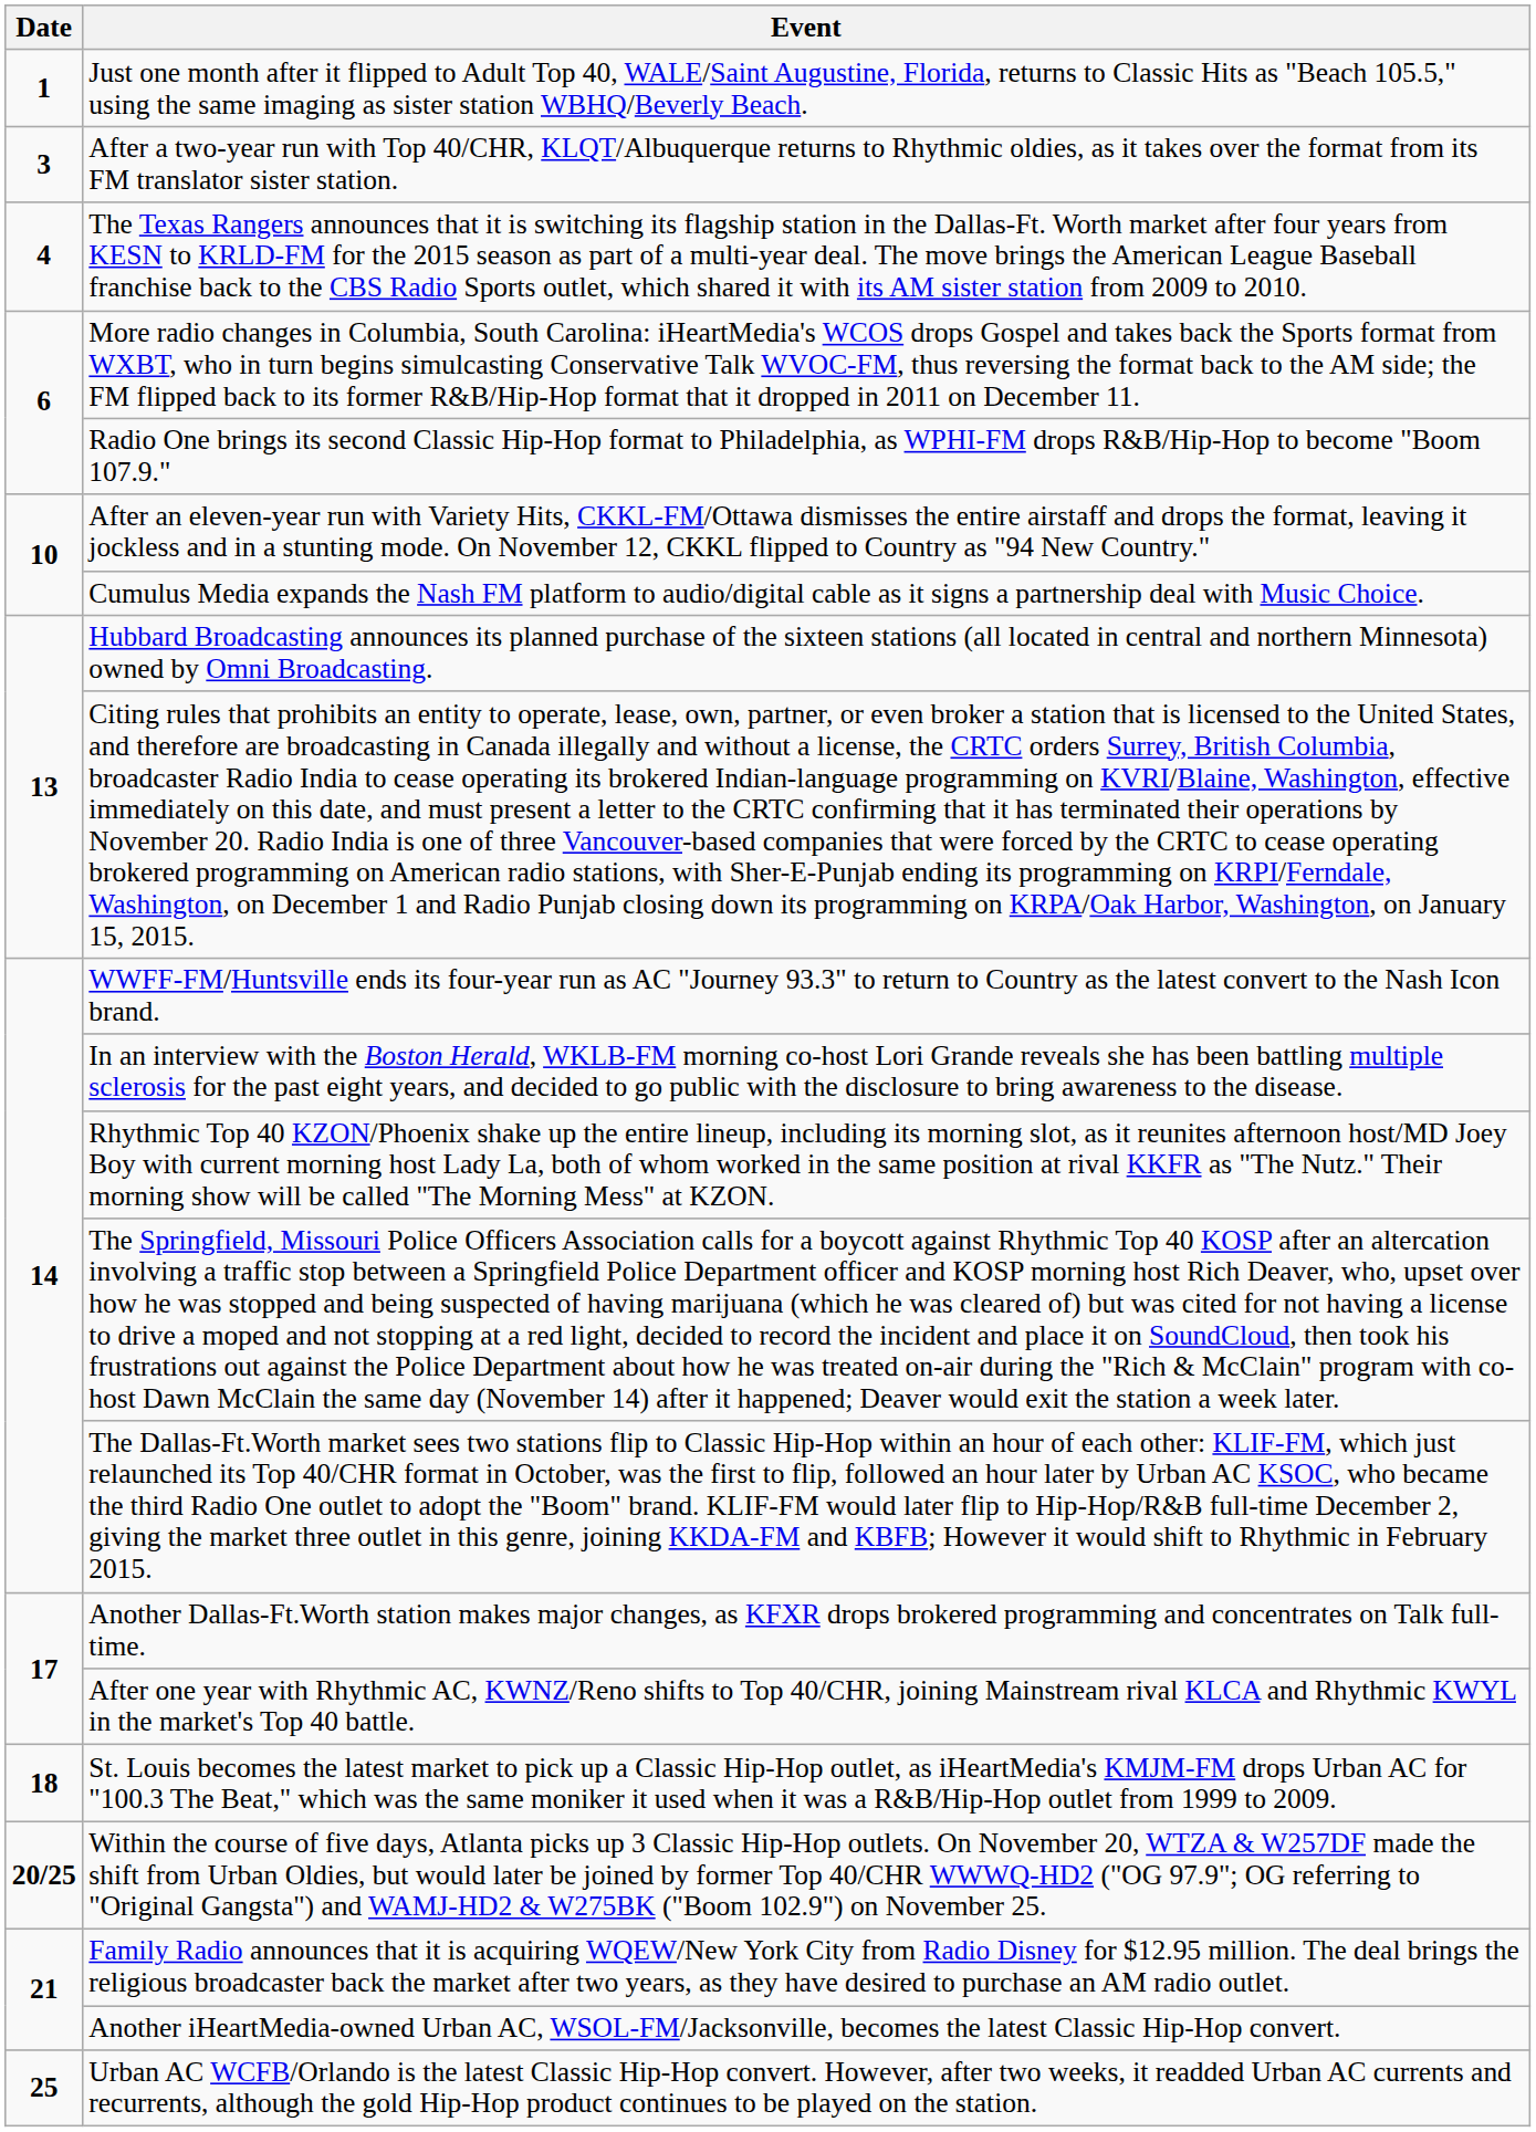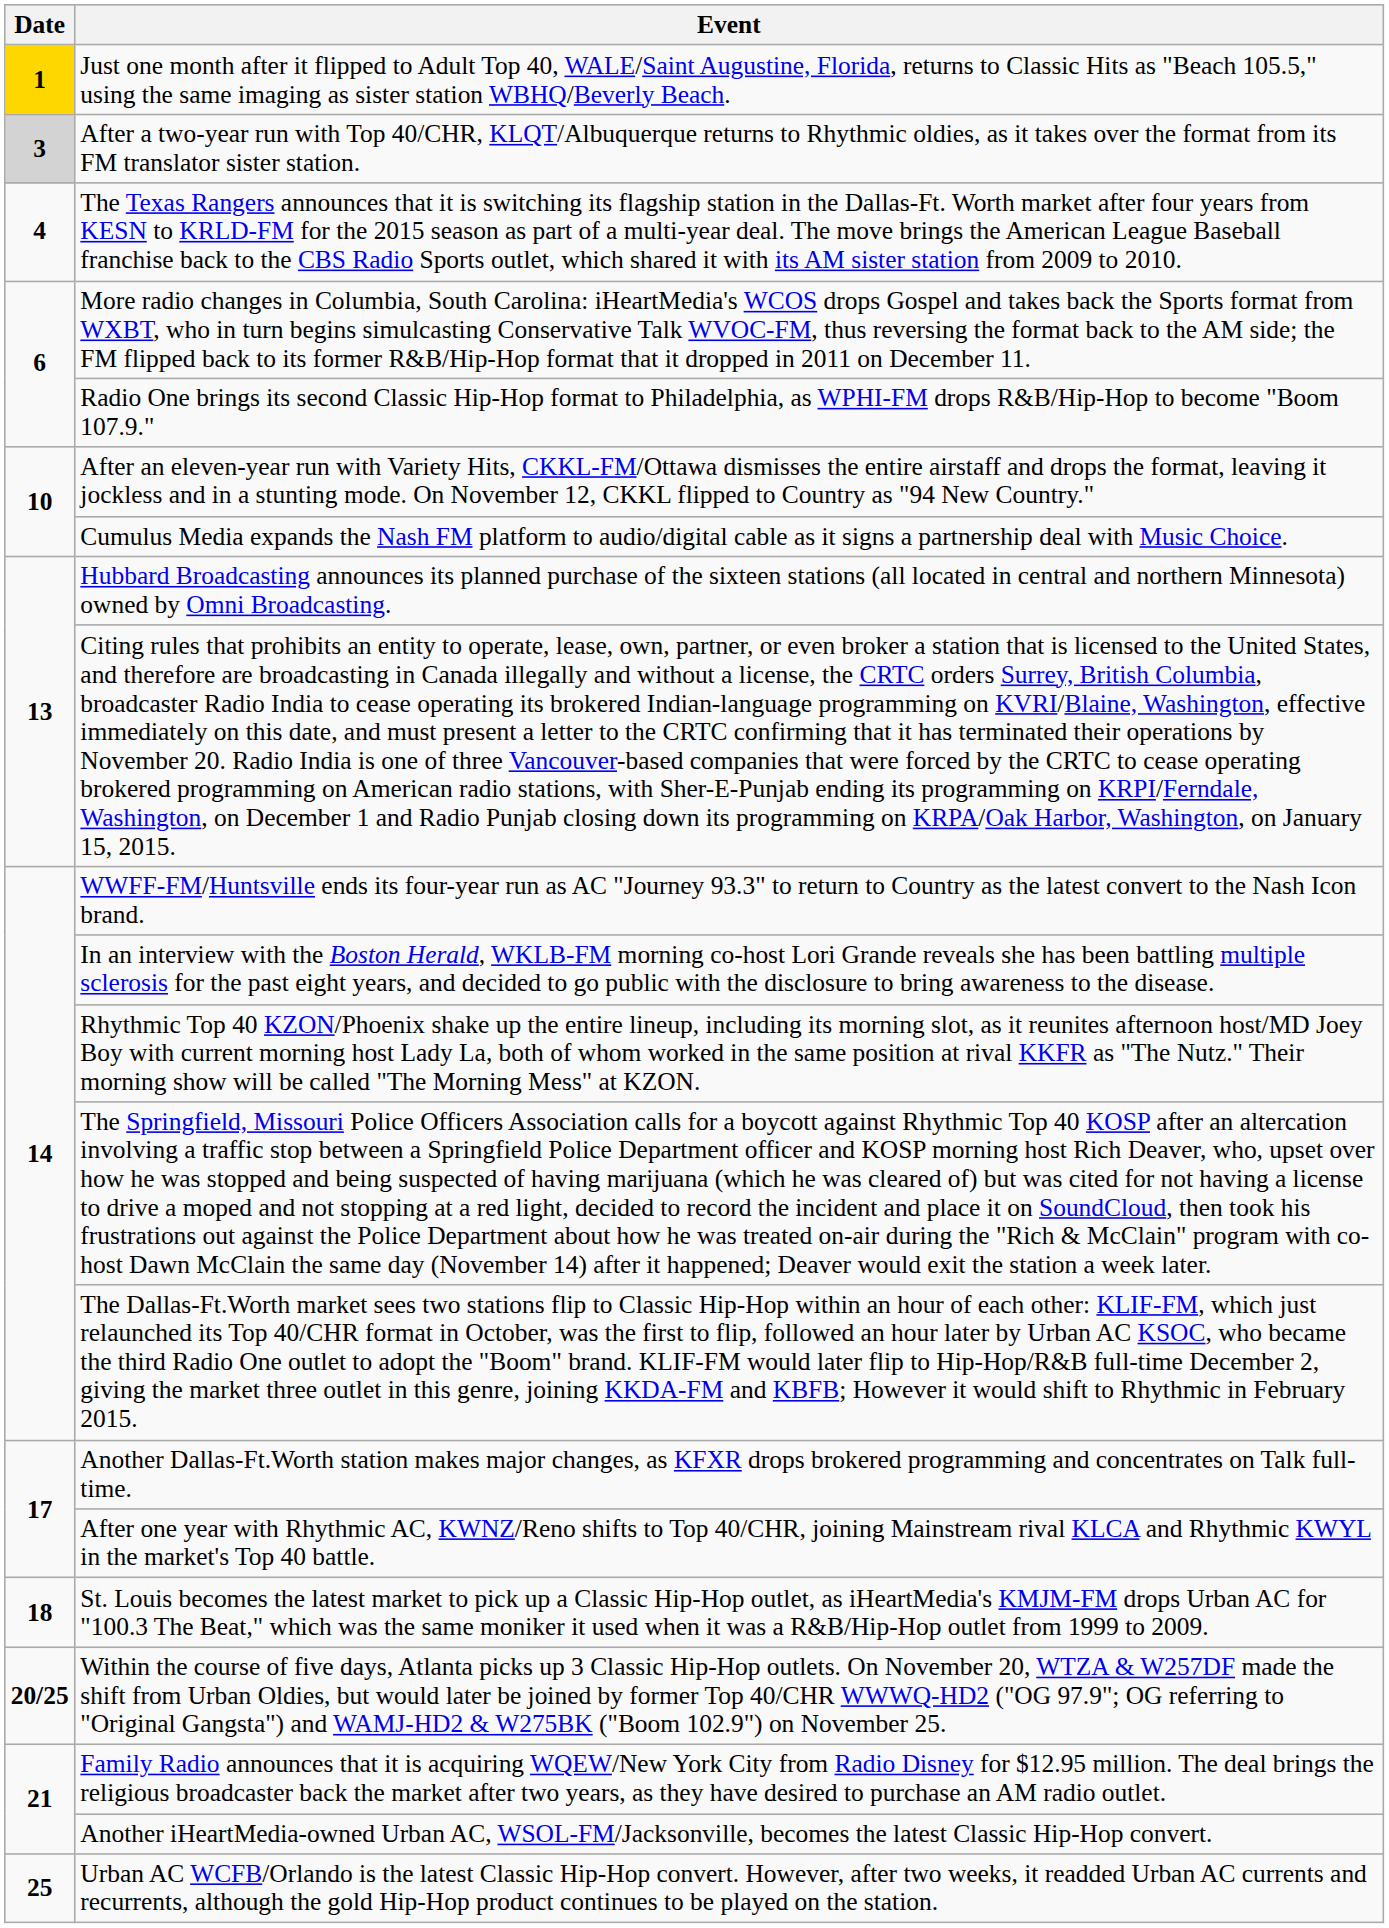row 2 | Date: no background -> gold background
row 3 | Date: no background -> lightgrey background
